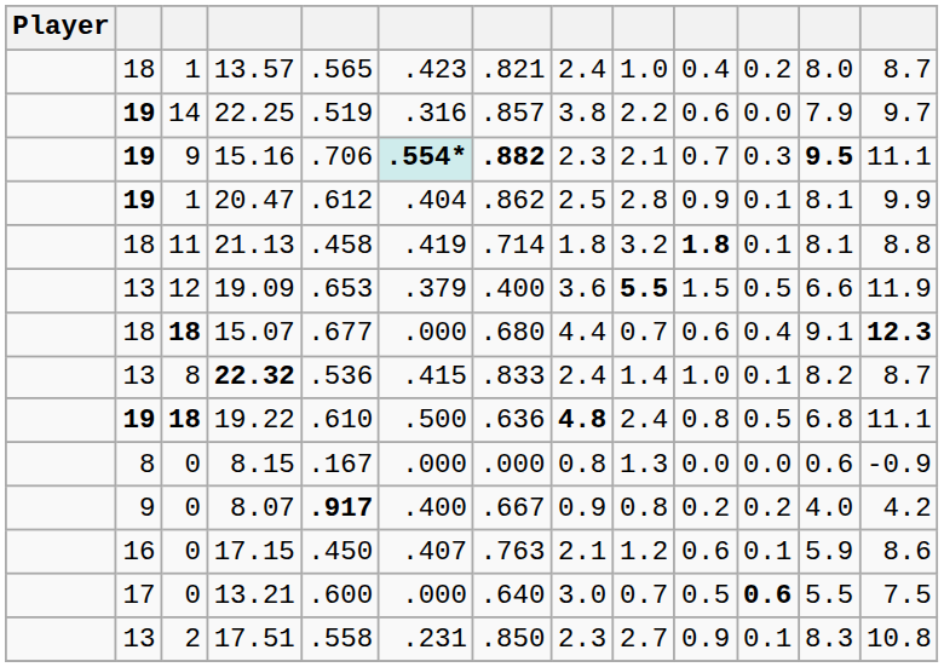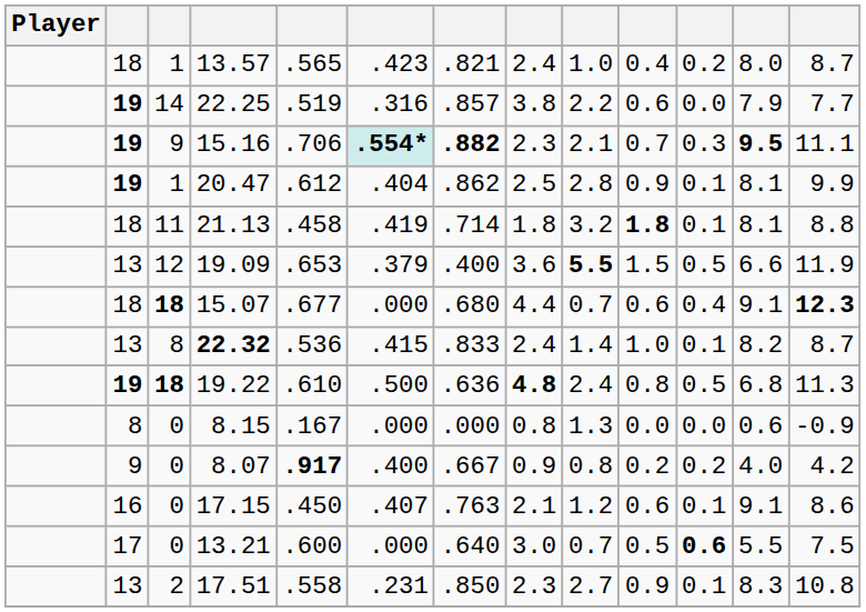22.25 | column 13: 9.7 -> 7.7
19.22 | column 13: 11.1 -> 11.3
17.15 | column 12: 5.9 -> 9.1
